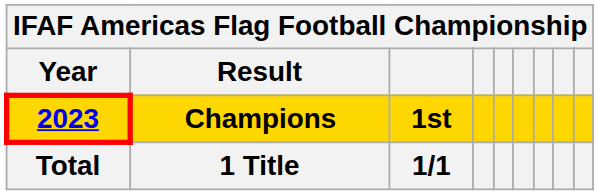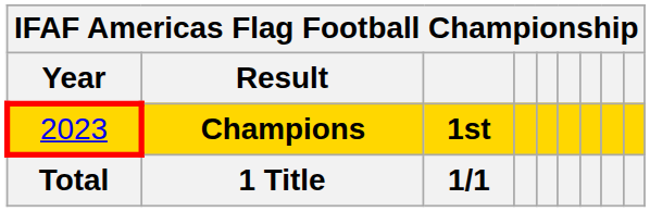Champions | Year: bold -> normal
